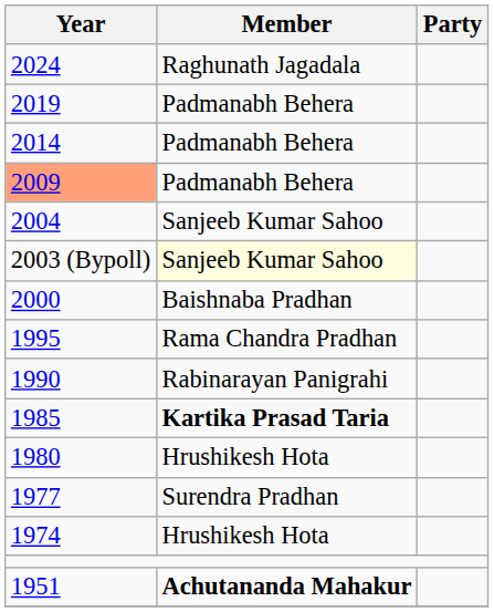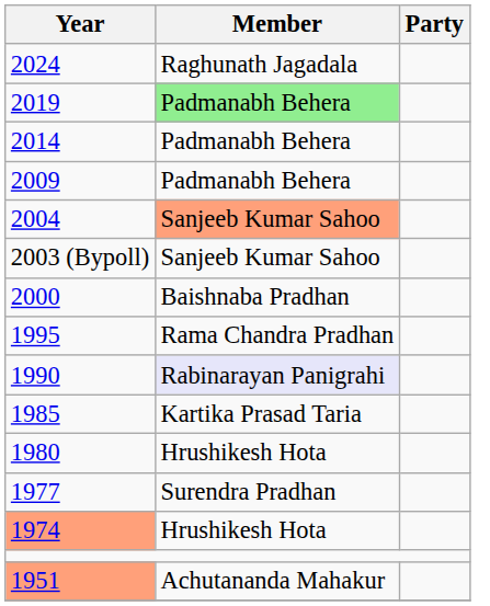2019 | Member: no background -> lightgreen background
2009 | Year: lightsalmon background -> no background
2004 | Member: no background -> lightsalmon background
2003 (Bypoll) | Member: lightyellow background -> no background
1990 | Member: no background -> lavender background
1985 | Member: bold -> normal
1974 | Year: no background -> lightsalmon background
1951 | Year: no background -> lightsalmon background
1951 | Member: bold -> normal
